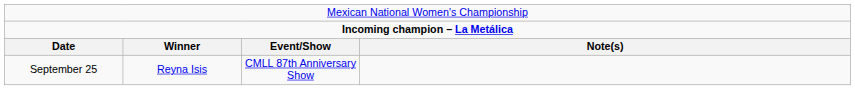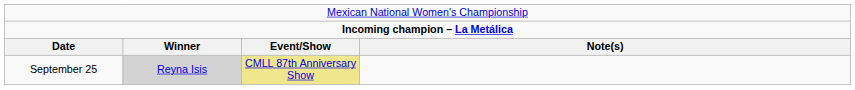September 25 | column 2: no background -> lightgrey background
September 25 | column 3: no background -> khaki background
